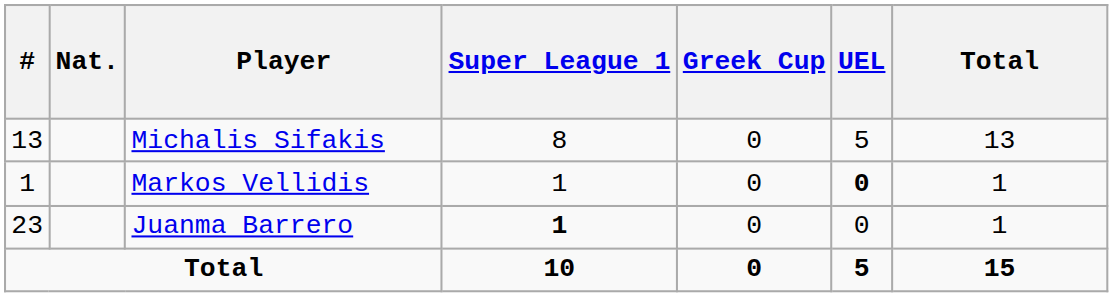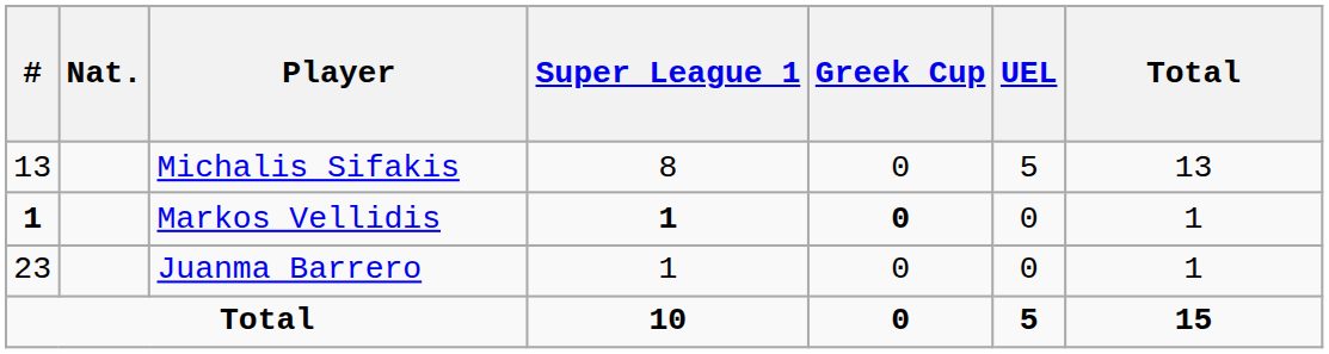Markos Vellidis | #: normal -> bold
Markos Vellidis | Super League 1: normal -> bold
Markos Vellidis | Greek Cup: normal -> bold
Markos Vellidis | UEL: bold -> normal
Juanma Barrero | Super League 1: bold -> normal
